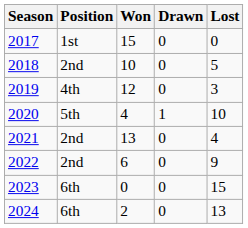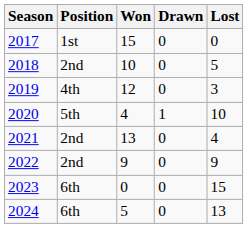2022 | Won: 6 -> 9
2024 | Won: 2 -> 5
